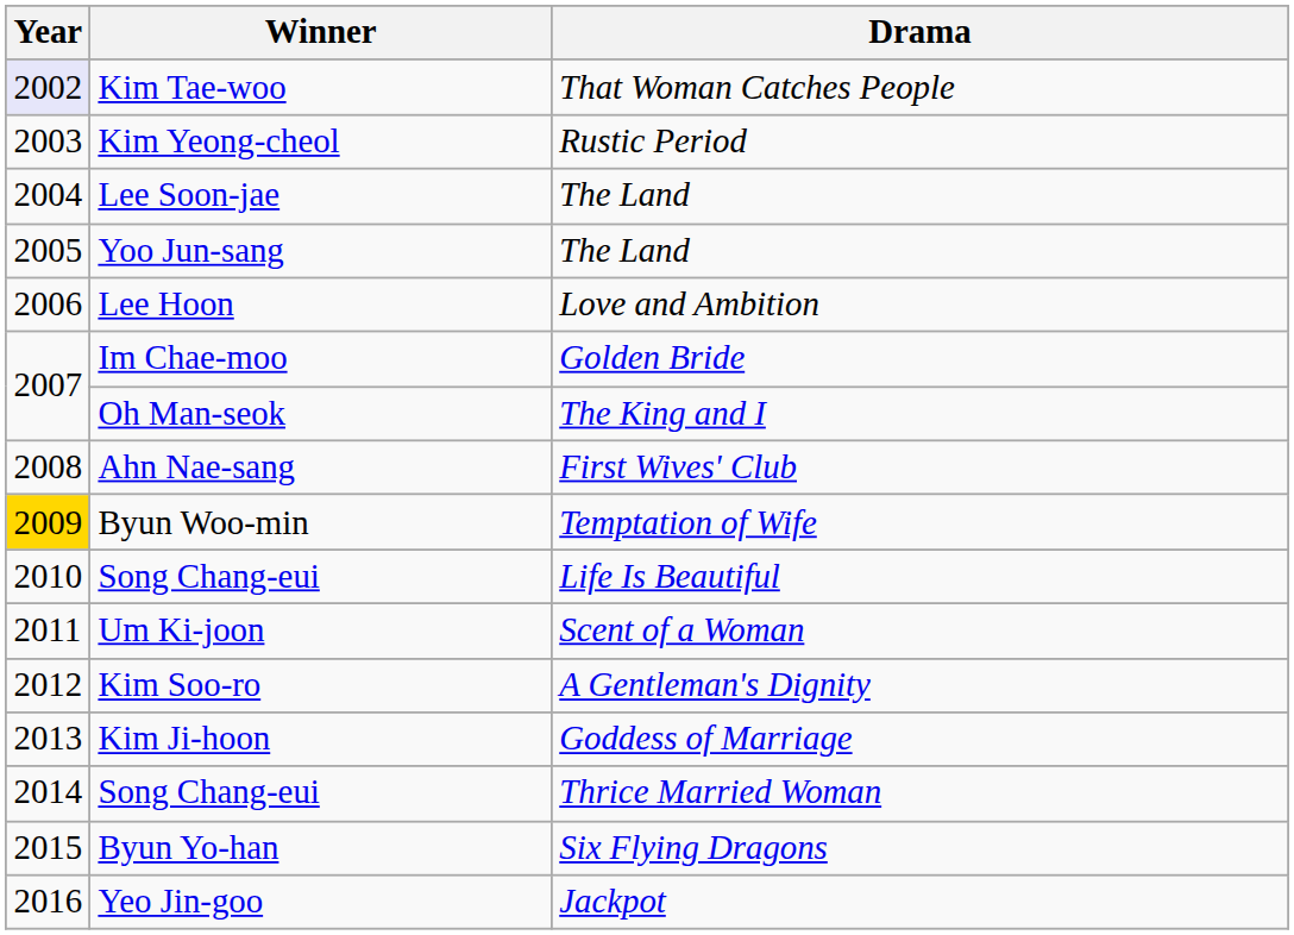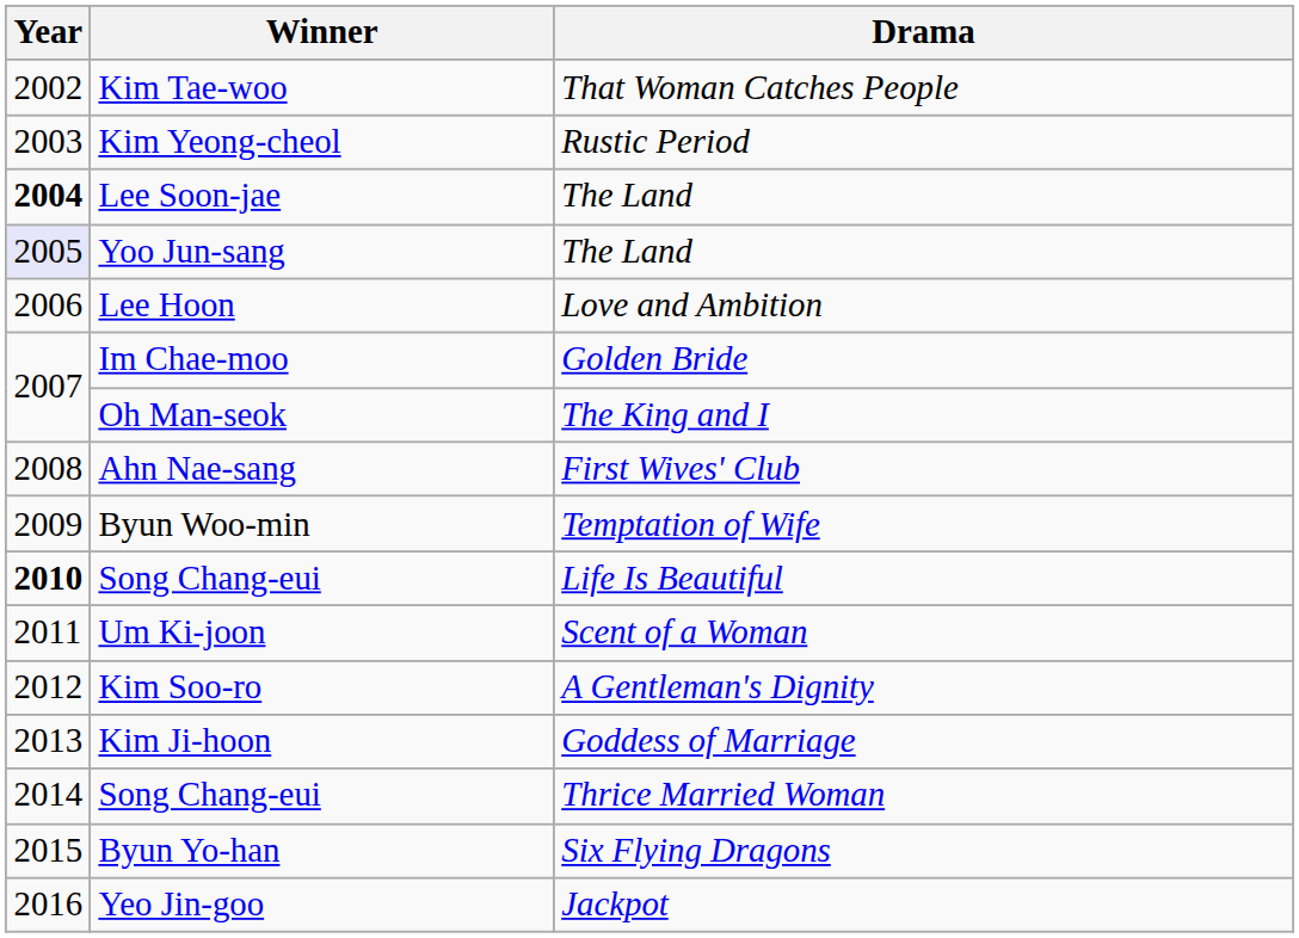Kim Tae-woo | Year: lavender background -> no background
Lee Soon-jae | Year: normal -> bold
Yoo Jun-sang | Year: no background -> lavender background
Byun Woo-min | Year: gold background -> no background
Song Chang-eui / Life Is Beautiful | Year: normal -> bold
